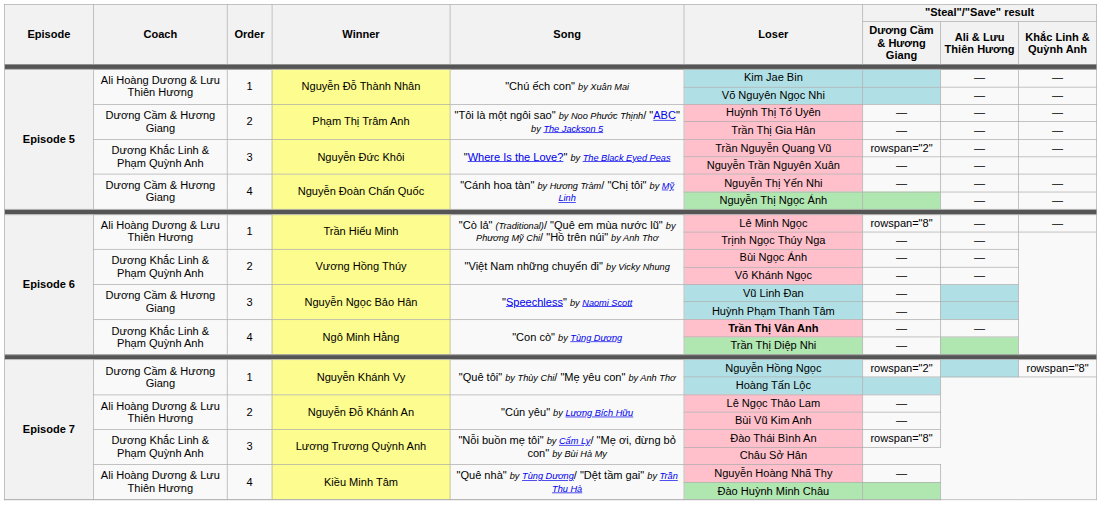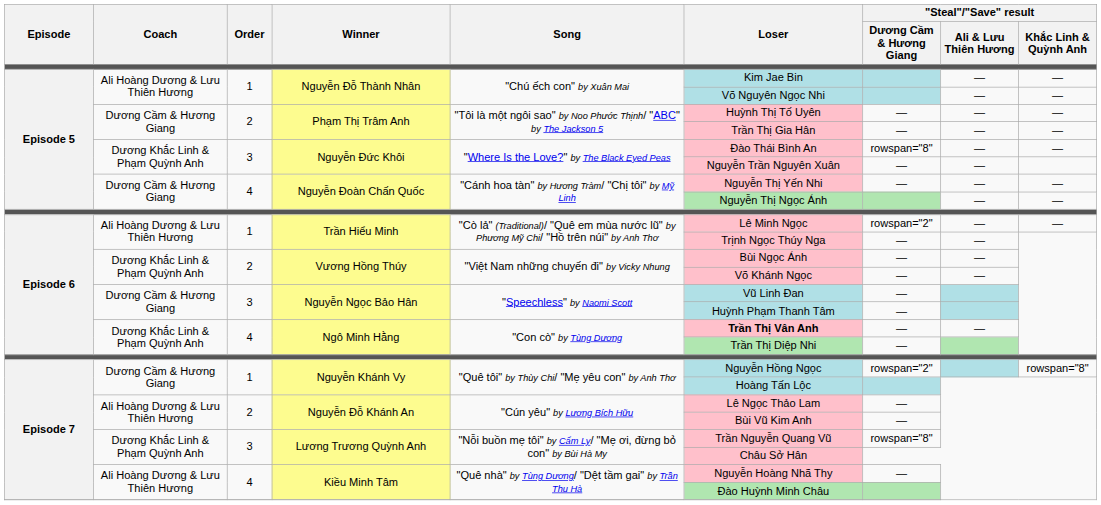row 8 | Loser: Trần Nguyễn Quang Vũ -> Đào Thái Bình An
row 8 | "Steal"/"Save" result / Dương Cầm & Hương Giang: rowspan="2" -> rowspan="8"
row 13 | "Steal"/"Save" result / Dương Cầm & Hương Giang: rowspan="8" -> rowspan="2"
row 26 | Loser: Đào Thái Bình An -> Trần Nguyễn Quang Vũ
